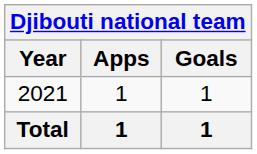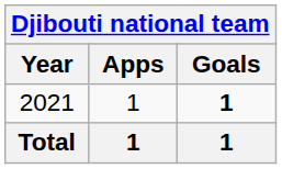2021 | Goals: normal -> bold
